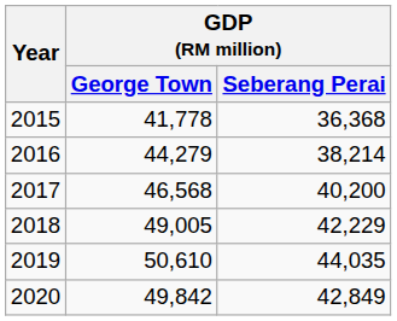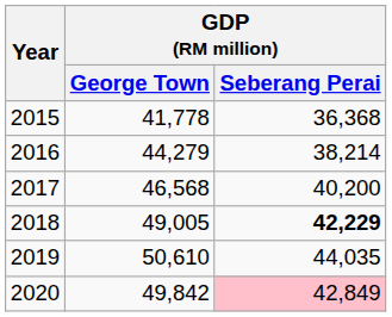2018 | GDP (RM million) / Seberang Perai: normal -> bold
2020 | GDP (RM million) / Seberang Perai: no background -> pink background
